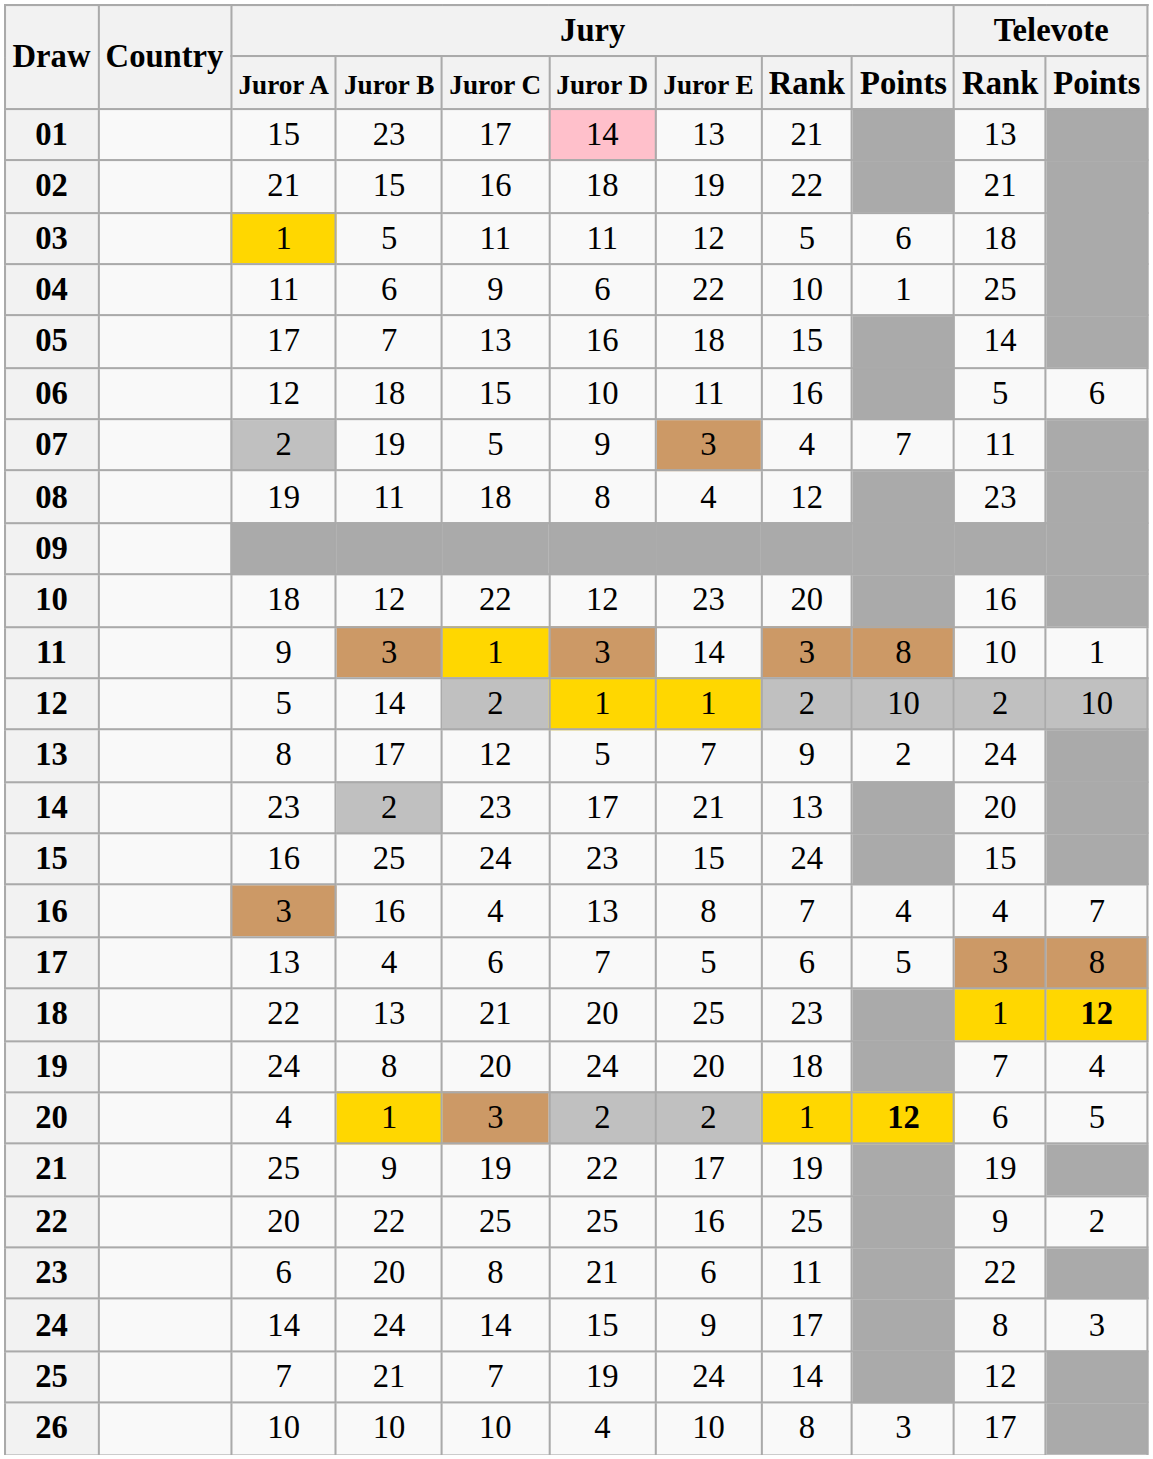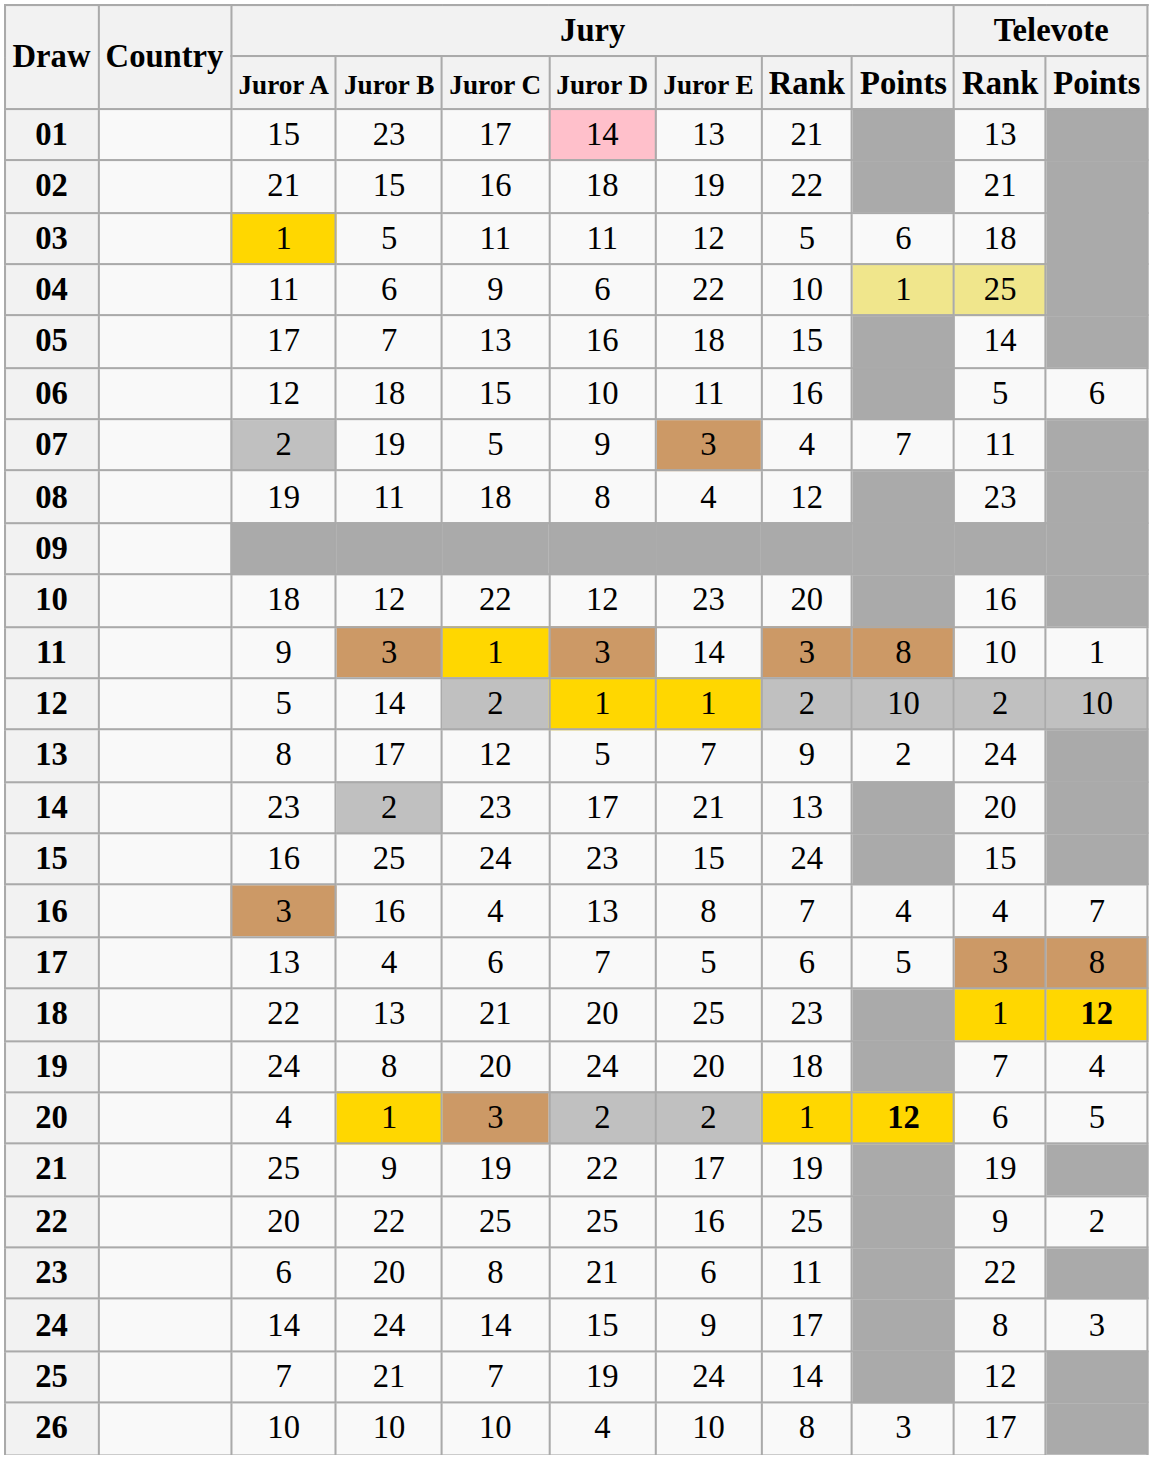04 | Jury / Points: no background -> khaki background
04 | Televote / Rank: no background -> khaki background
